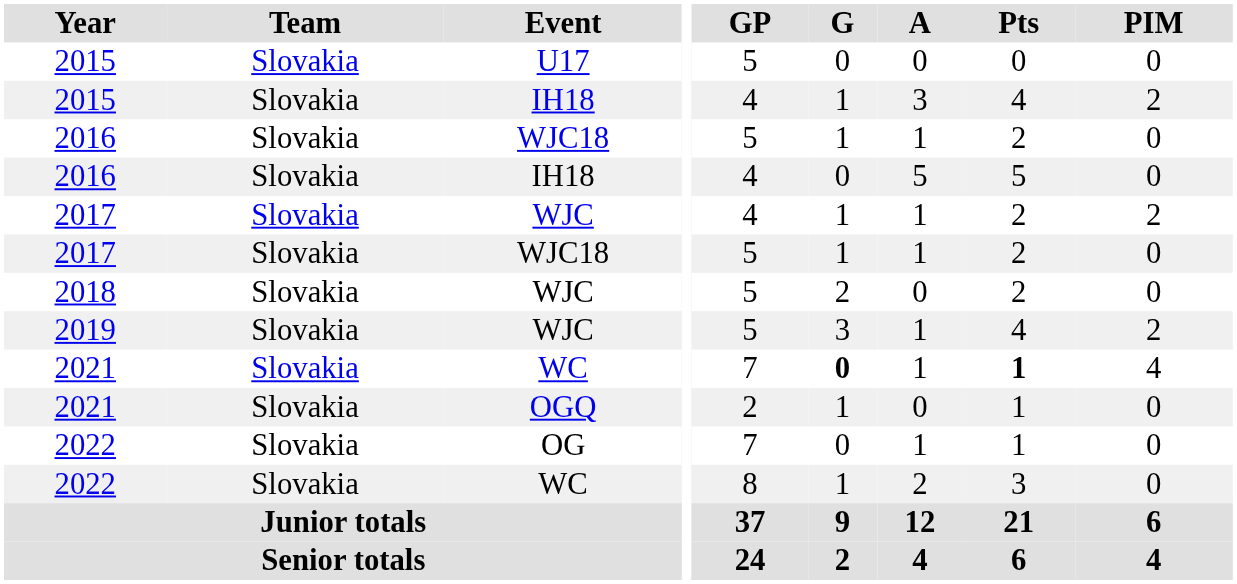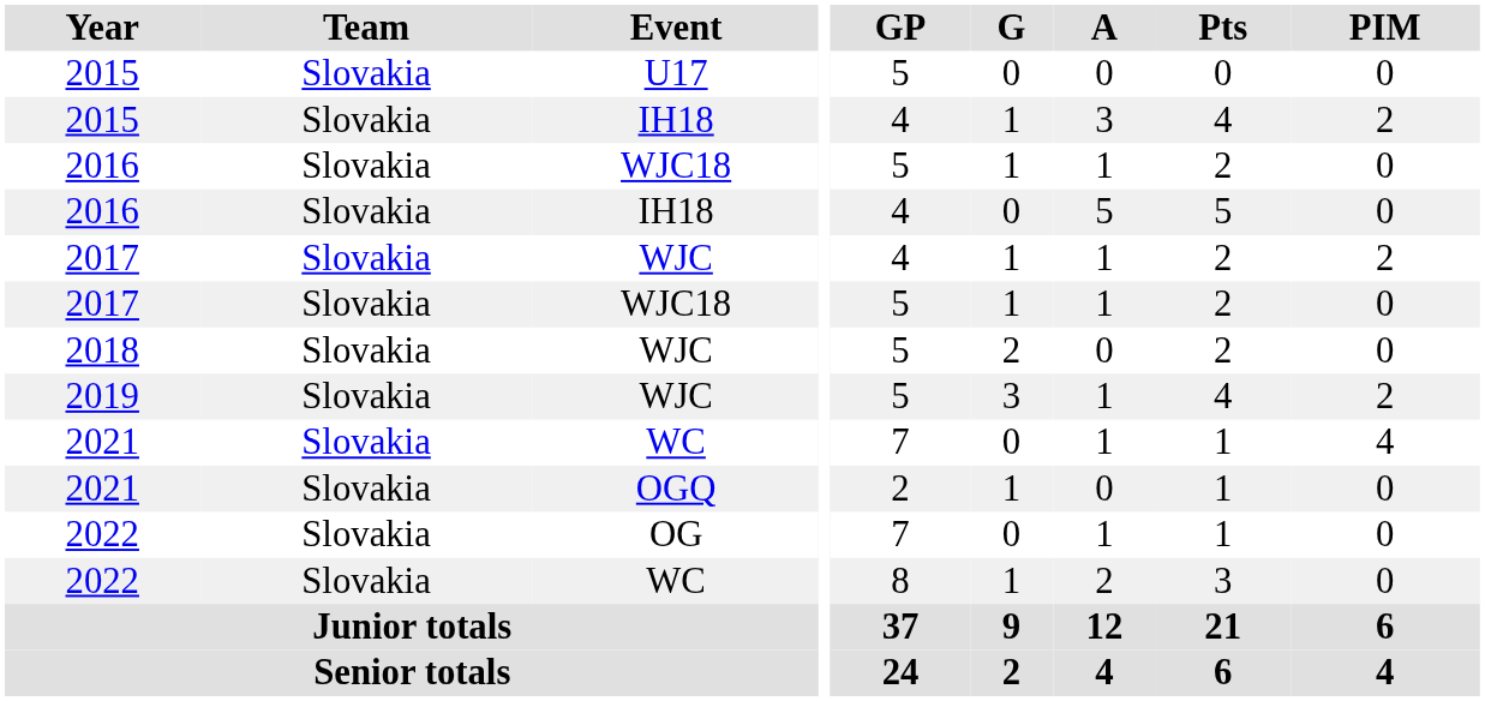2021 / WC | G: bold -> normal
2021 / WC | Pts: bold -> normal
